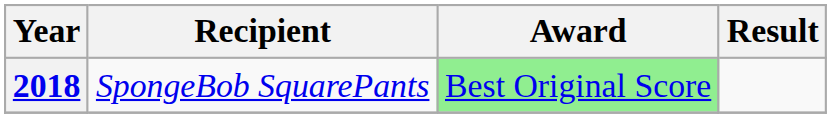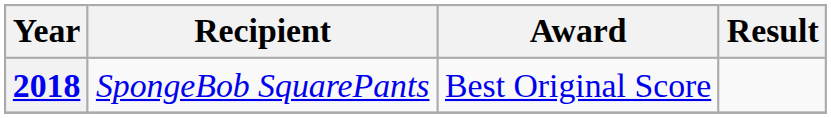2018 | Award: lightgreen background -> no background
